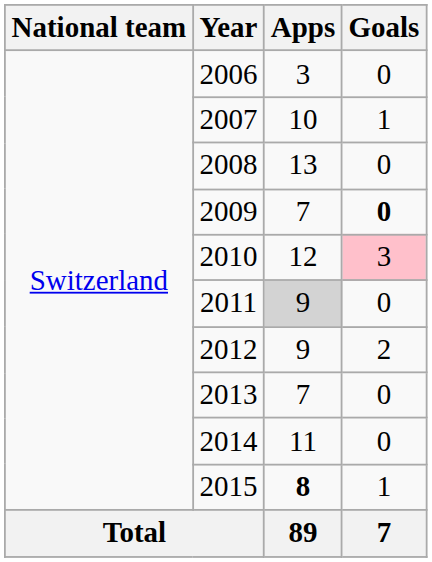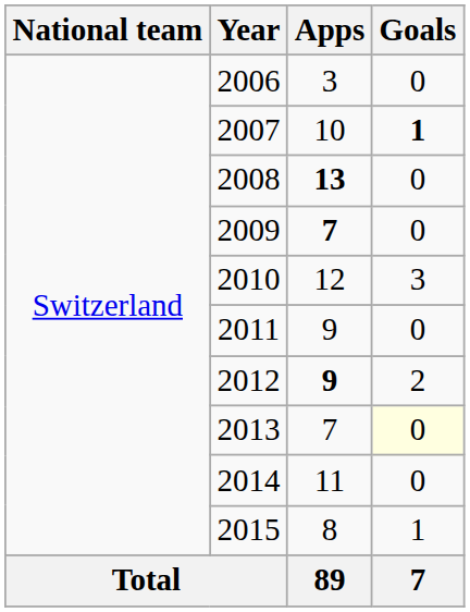2007 | Goals: normal -> bold
2008 | Apps: normal -> bold
2009 | Apps: normal -> bold
2009 | Goals: bold -> normal
2010 | Goals: pink background -> no background
2011 | Apps: lightgrey background -> no background
2012 | Apps: normal -> bold
2013 | Goals: no background -> lightyellow background
2015 | Apps: bold -> normal
